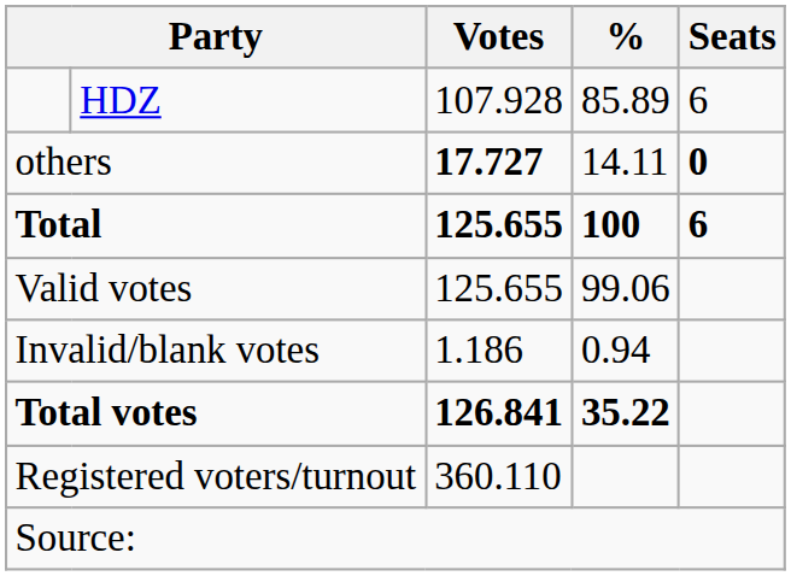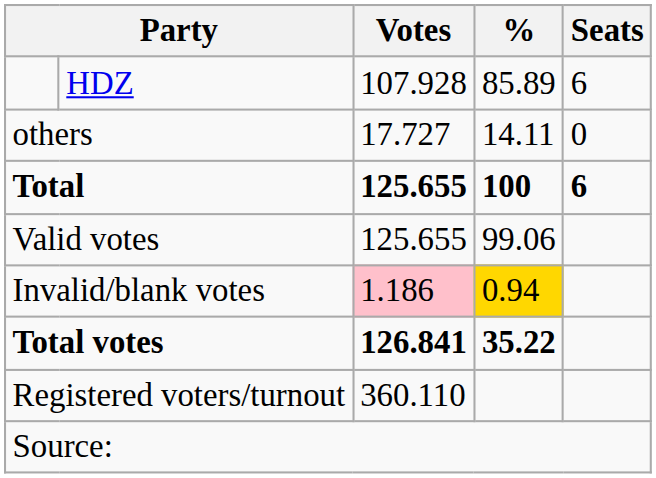others | Votes: bold -> normal
others | Seats: bold -> normal
Invalid/blank votes | Votes: no background -> pink background
Invalid/blank votes | %: no background -> gold background
